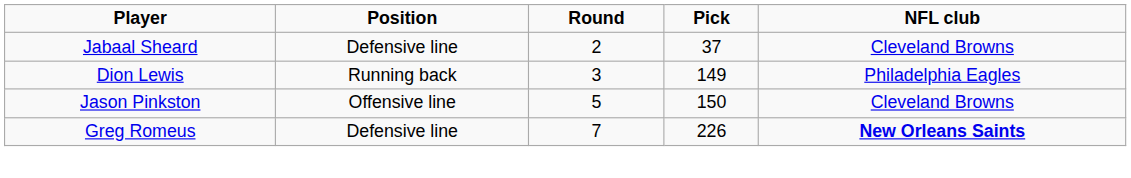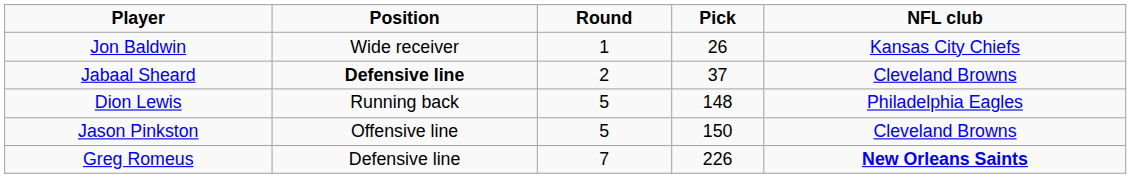+ row: Jon Baldwin | Wide receiver | 1 | 26 | Kansas City Chiefs
Jabaal Sheard | Position: normal -> bold
Dion Lewis | Round: 3 -> 5
Dion Lewis | Pick: 149 -> 148
